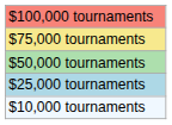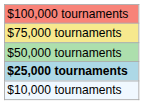row 4 | column 1: normal -> bold
